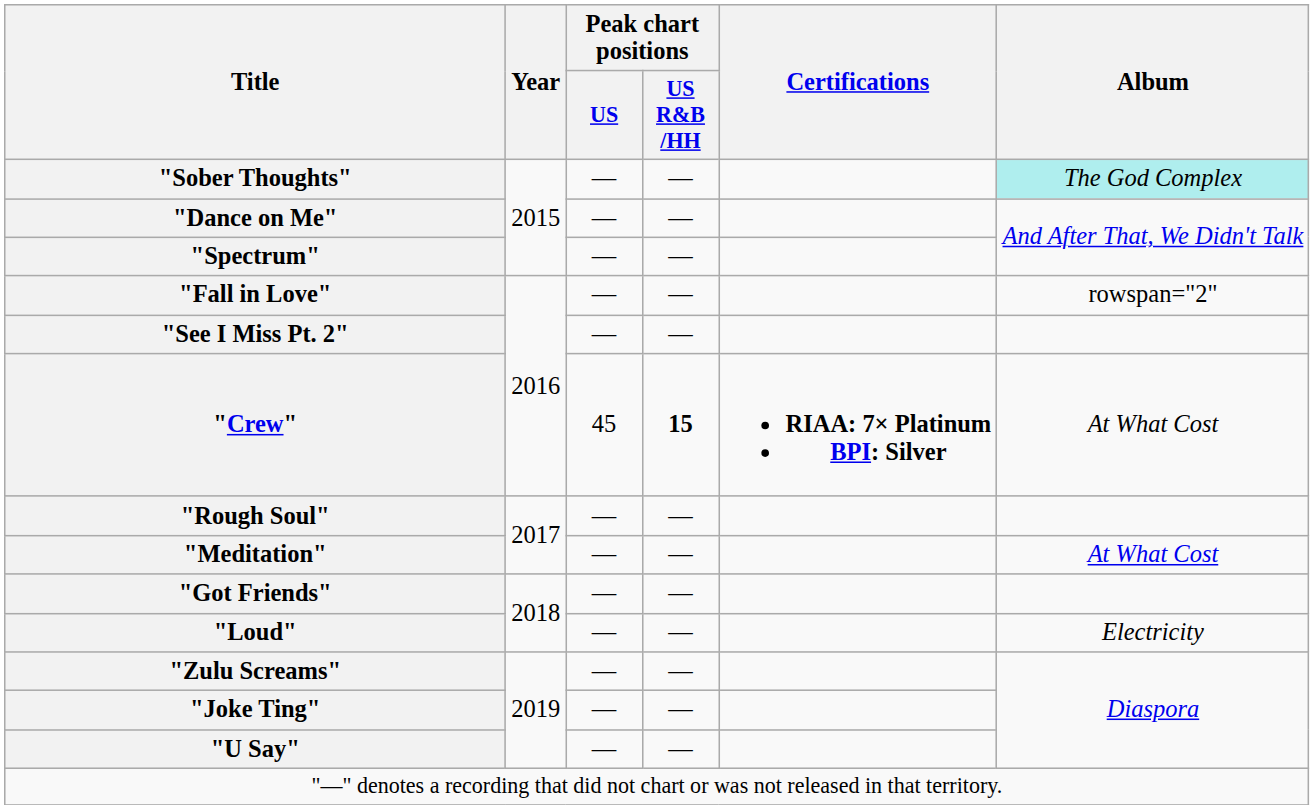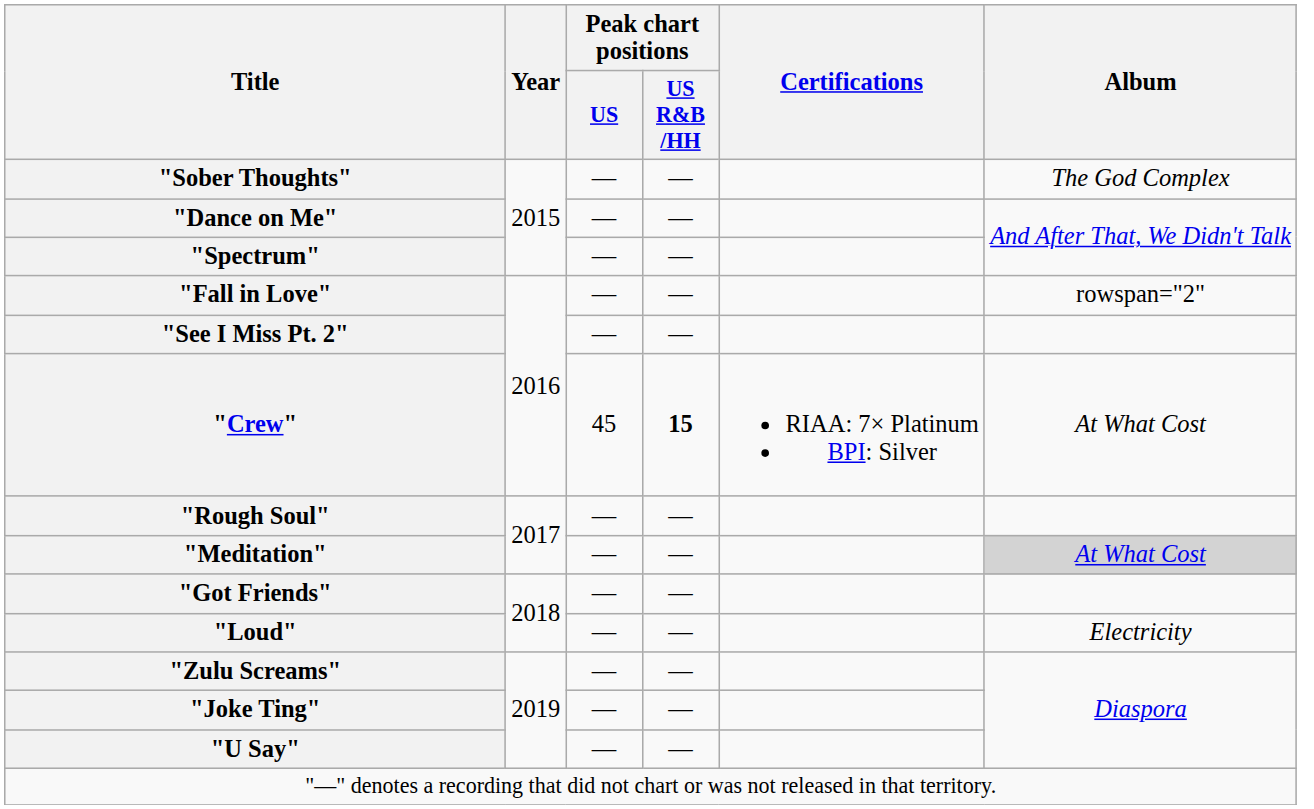"Sober Thoughts" | Album: paleturquoise background -> no background
"Crew" | Certifications: bold -> normal
"Meditation" | Album: no background -> lightgrey background
